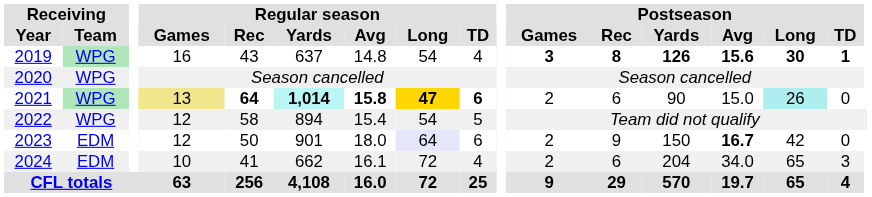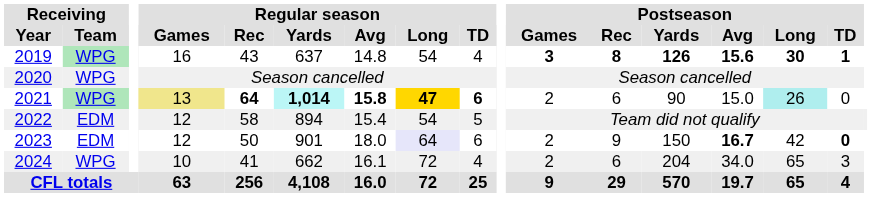2022 | Receiving / Team: WPG -> EDM
2023 | Postseason / TD: normal -> bold
2024 | Receiving / Team: EDM -> WPG
